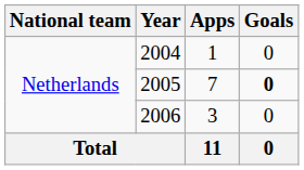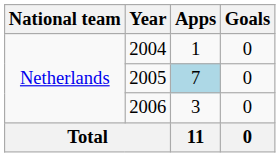2005 | Apps: no background -> lightblue background
2005 | Goals: bold -> normal
